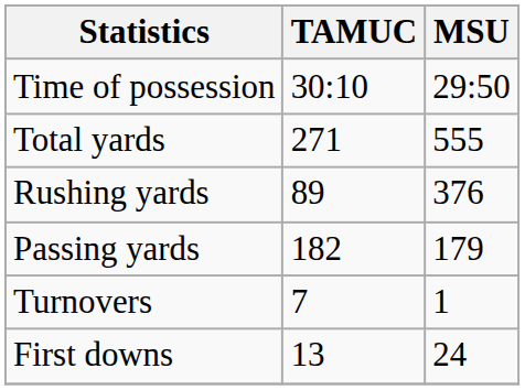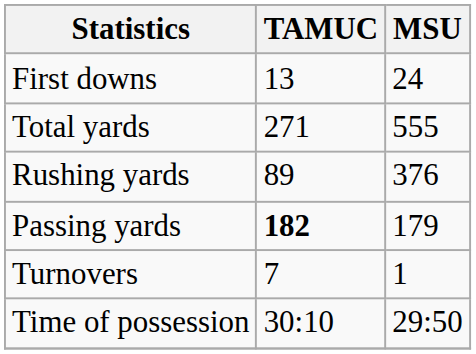rows swapped: First downs <-> Time of possession
Passing yards | TAMUC: normal -> bold
